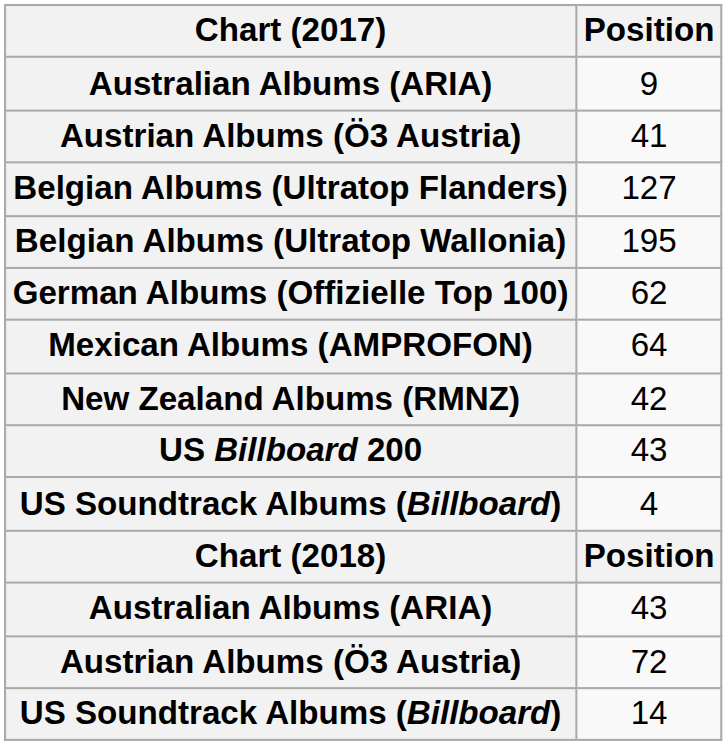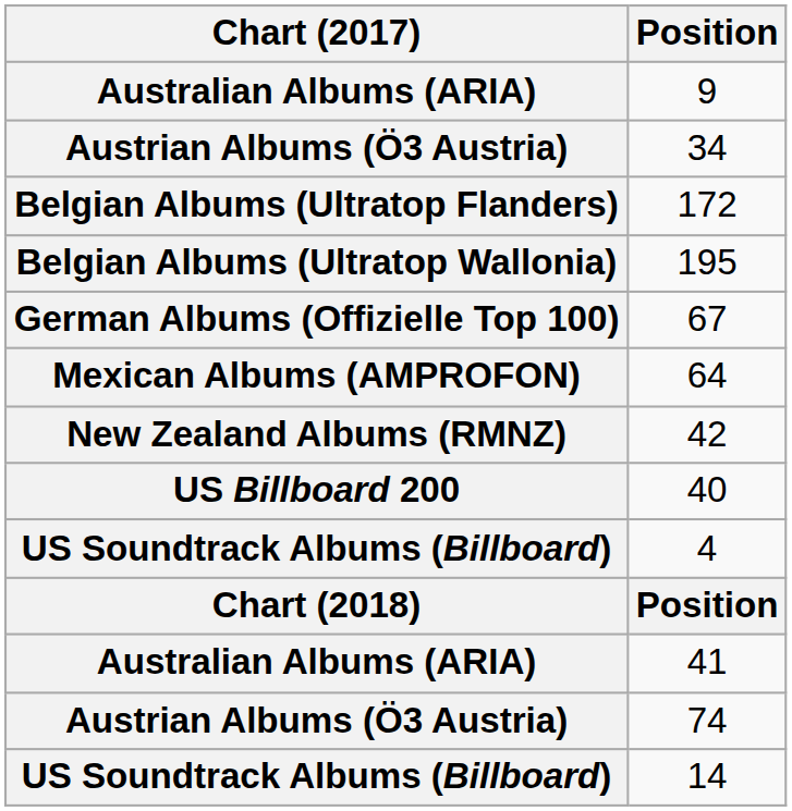row 3 | Position: 41 -> 34
row 4 | Position: 127 -> 172
row 6 | Position: 62 -> 67
row 9 | Position: 43 -> 40
row 12 | Position: 43 -> 41
row 13 | Position: 72 -> 74
